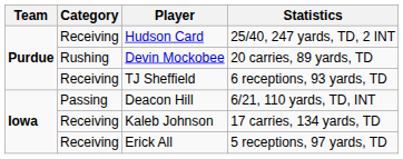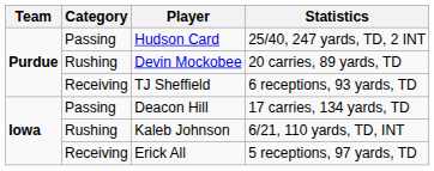Hudson Card | Category: Receiving -> Passing
Deacon Hill | Statistics: 6/21, 110 yards, TD, INT -> 17 carries, 134 yards, TD
Kaleb Johnson | Category: Receiving -> Rushing
Kaleb Johnson | Statistics: 17 carries, 134 yards, TD -> 6/21, 110 yards, TD, INT
